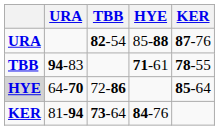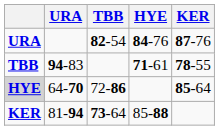row 2 | HYE: 85-88 -> 84-76
row 5 | HYE: 84-76 -> 85-88
